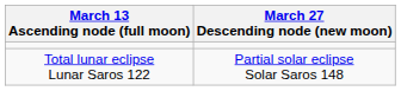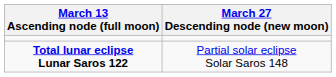row 3 | March 13 Ascending node (full moon): normal -> bold
